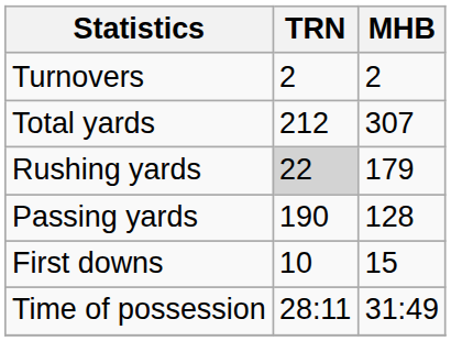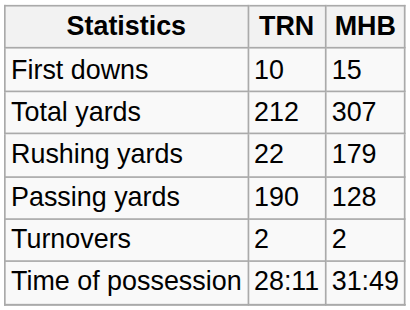rows swapped: First downs <-> Turnovers
Rushing yards | TRN: lightgrey background -> no background
